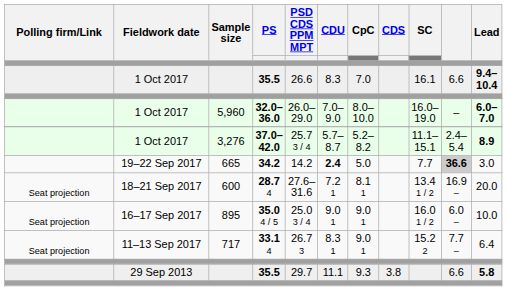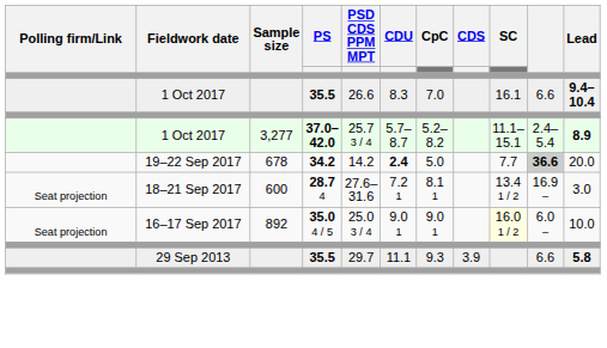- row: 1 Oct 2017 | 5,960 | 32.0– 36.0 | 26.0– 29.0 | 7.0– 9.0 | 8.0– 10.0 | 16.0– 19.0 | – | 6.0– 7.0
37.0– 42.0 | Sample size: 3,276 -> 3,277
34.2 | Sample size: 665 -> 678
34.2 | Lead: 3.0 -> 20.0
28.7 4 | Lead: 20.0 -> 3.0
35.0 4 / 5 | Sample size: 895 -> 892
35.0 4 / 5 | SC: no background -> lightyellow background
- row: Seat projection | 11–13 Sep 2017 | 717 | 33.1 4 | 26.7 3 | 8.3 1 | 9.0 1 | 15.2 2 | 7.7 – | 6.4
29 Sep 2013 / 35.5 | CDS: 3.8 -> 3.9
